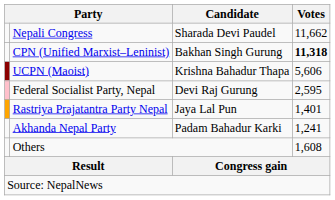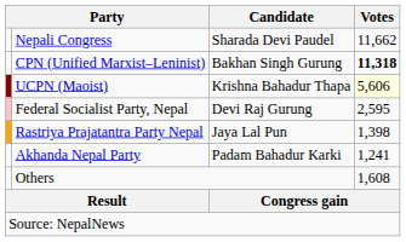UCPN (Maoist) | Votes: no background -> lightyellow background
Rastriya Prajatantra Party Nepal | Votes: 1,401 -> 1,398
